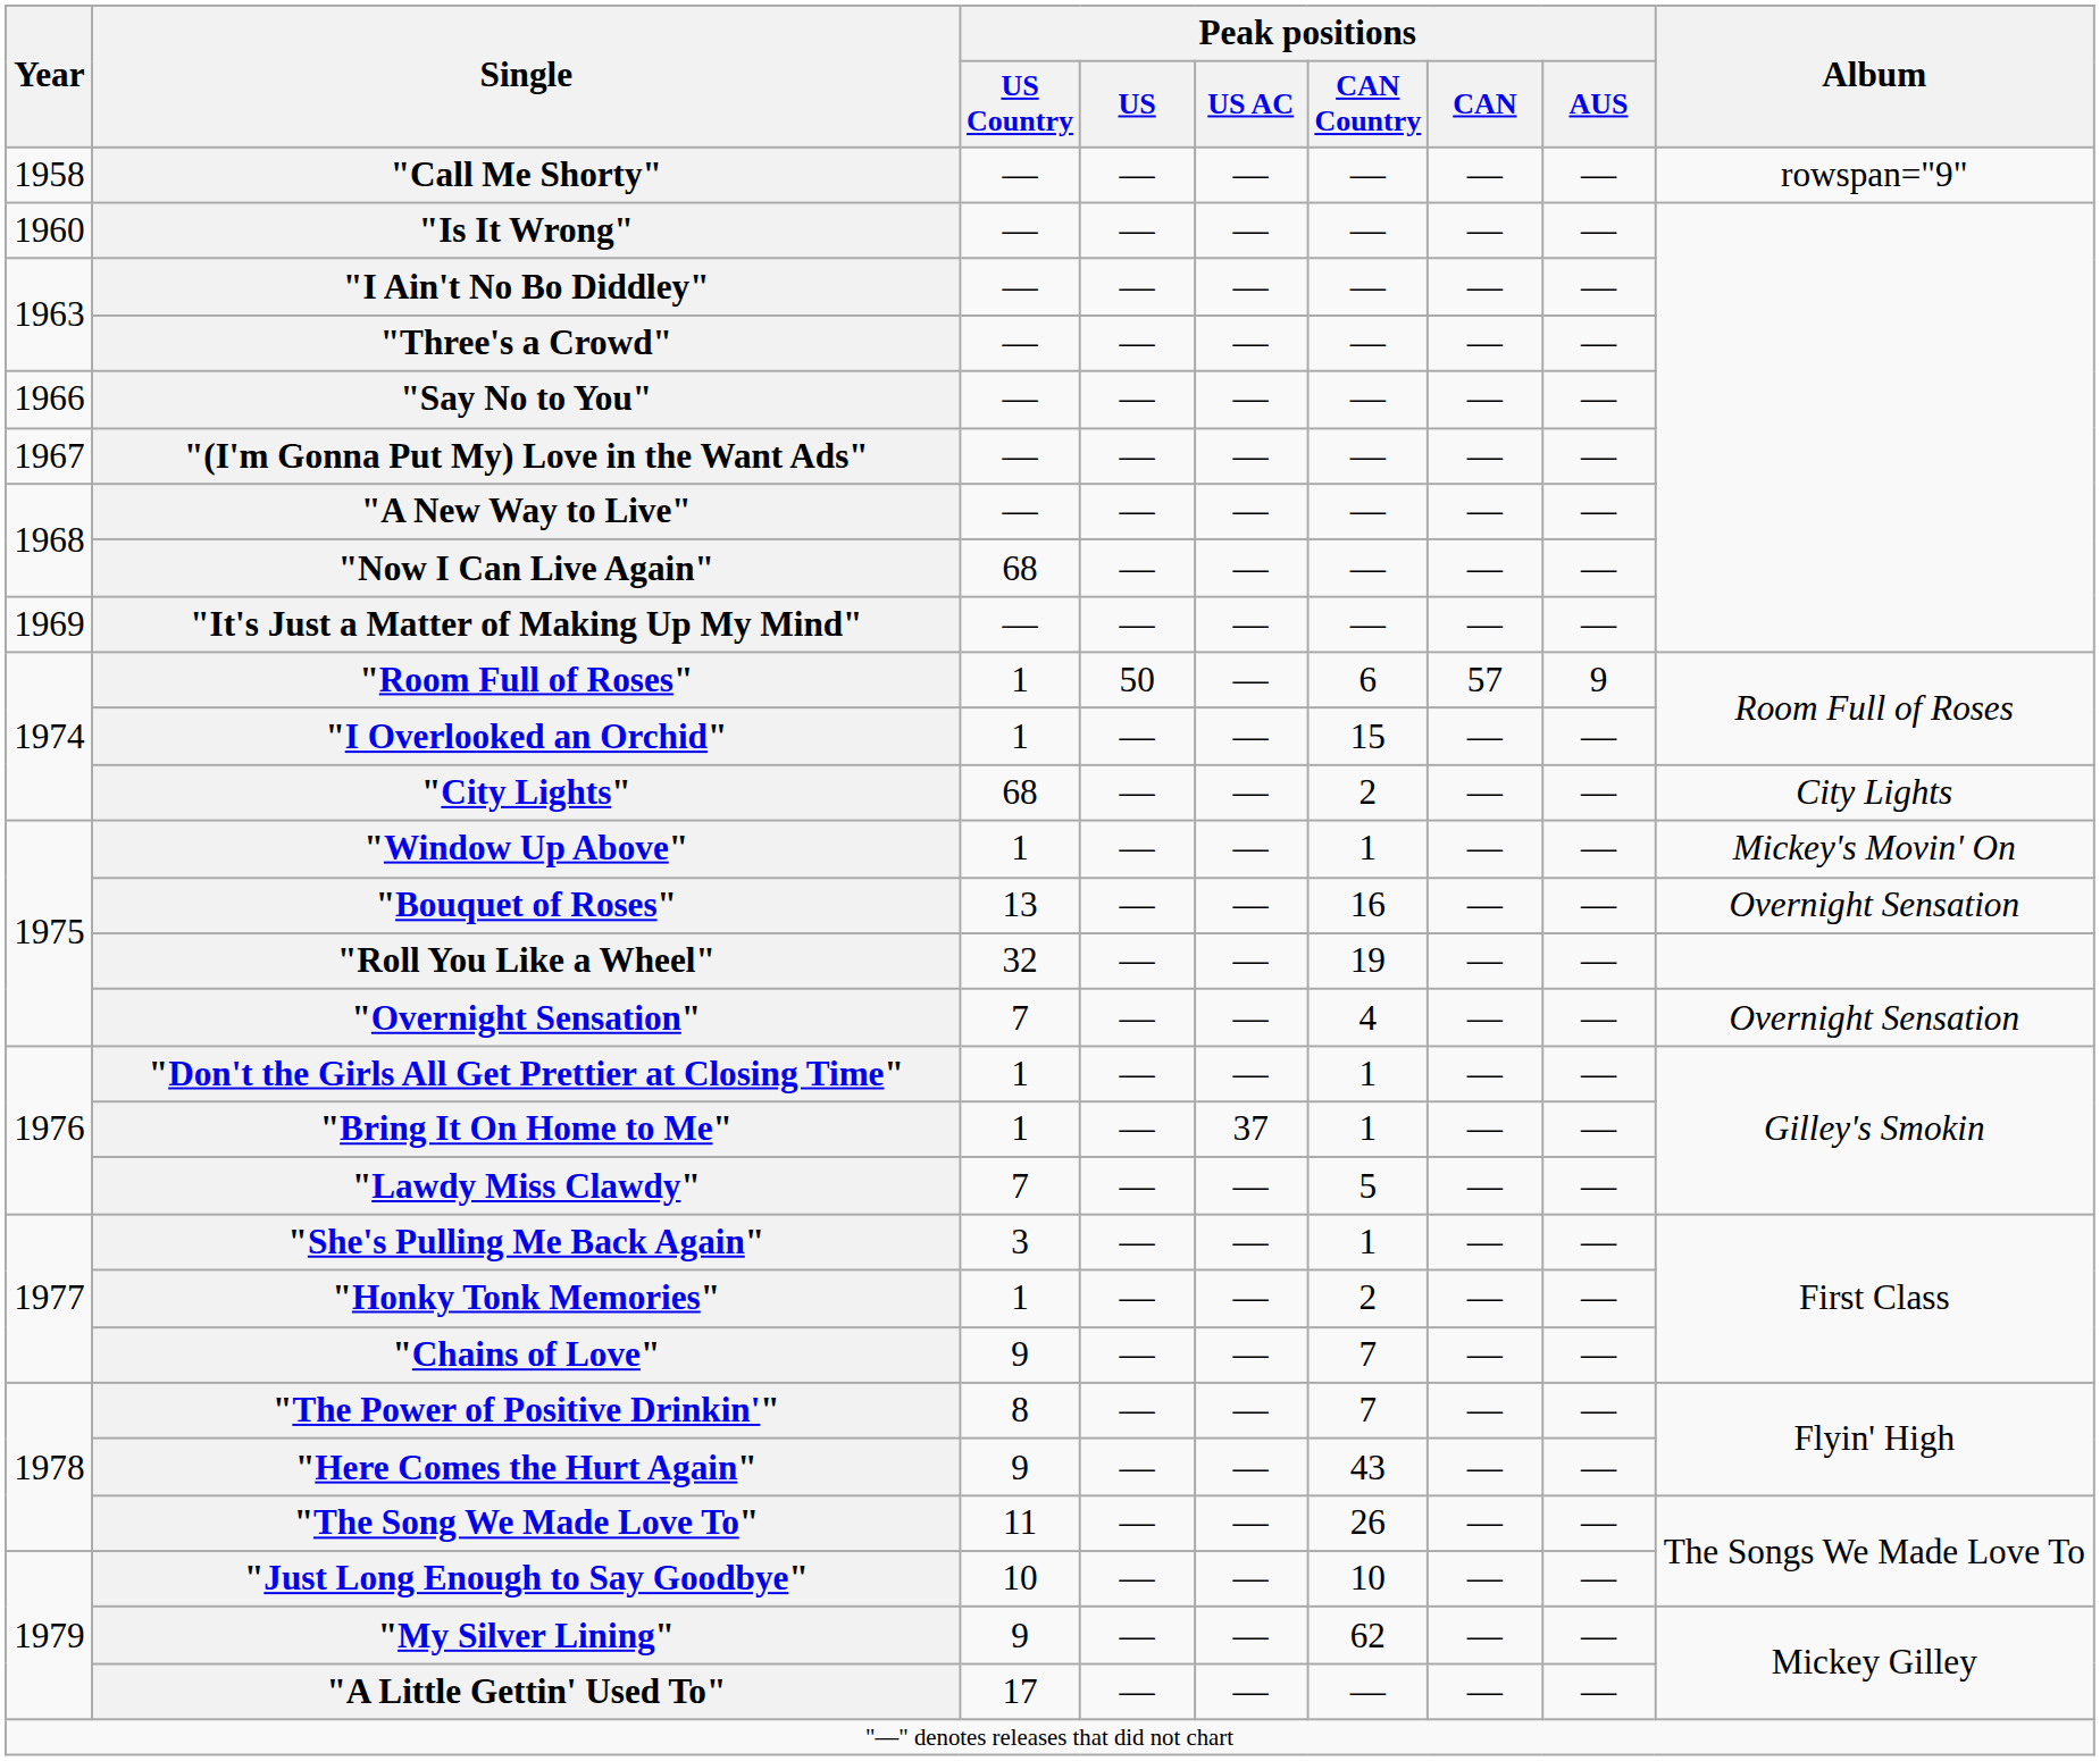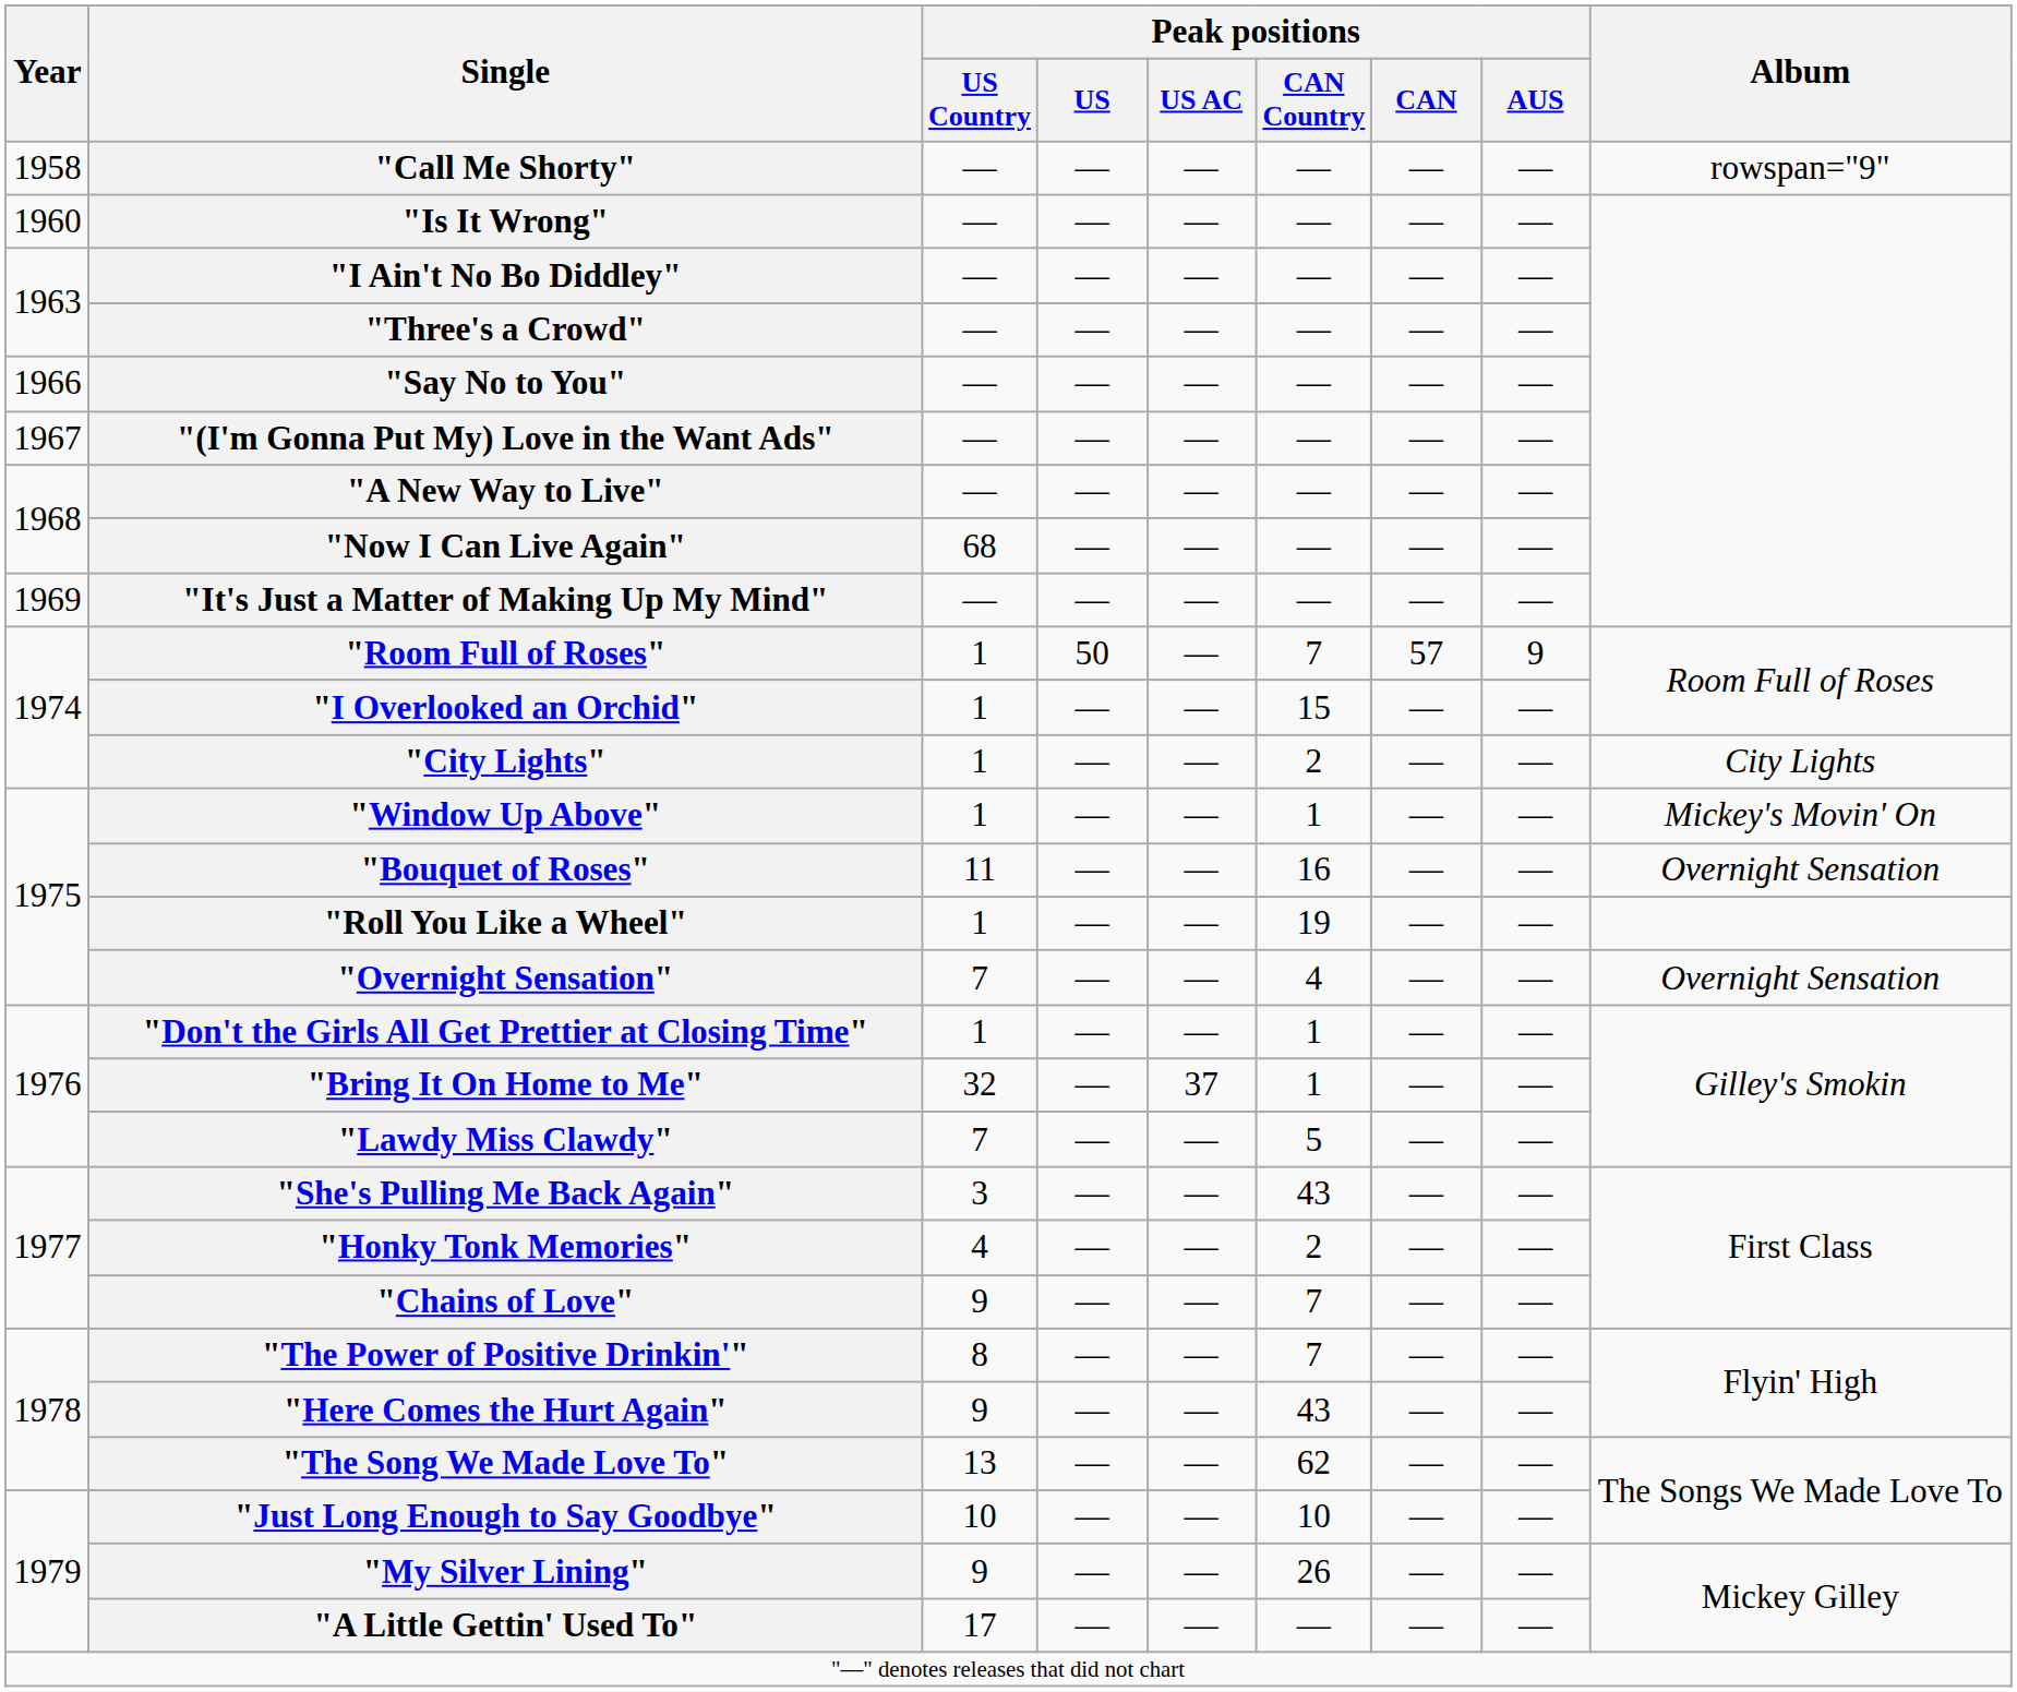"Room Full of Roses" | Peak positions / CAN Country: 6 -> 7
"City Lights" | Peak positions / US Country: 68 -> 1
"Bouquet of Roses" | Peak positions / US Country: 13 -> 11
"Roll You Like a Wheel" | Peak positions / US Country: 32 -> 1
"Bring It On Home to Me" | Peak positions / US Country: 1 -> 32
"She's Pulling Me Back Again" | Peak positions / CAN Country: 1 -> 43
"Honky Tonk Memories" | Peak positions / US Country: 1 -> 4
"The Song We Made Love To" | Peak positions / US Country: 11 -> 13
"The Song We Made Love To" | Peak positions / CAN Country: 26 -> 62
"My Silver Lining" | Peak positions / CAN Country: 62 -> 26
